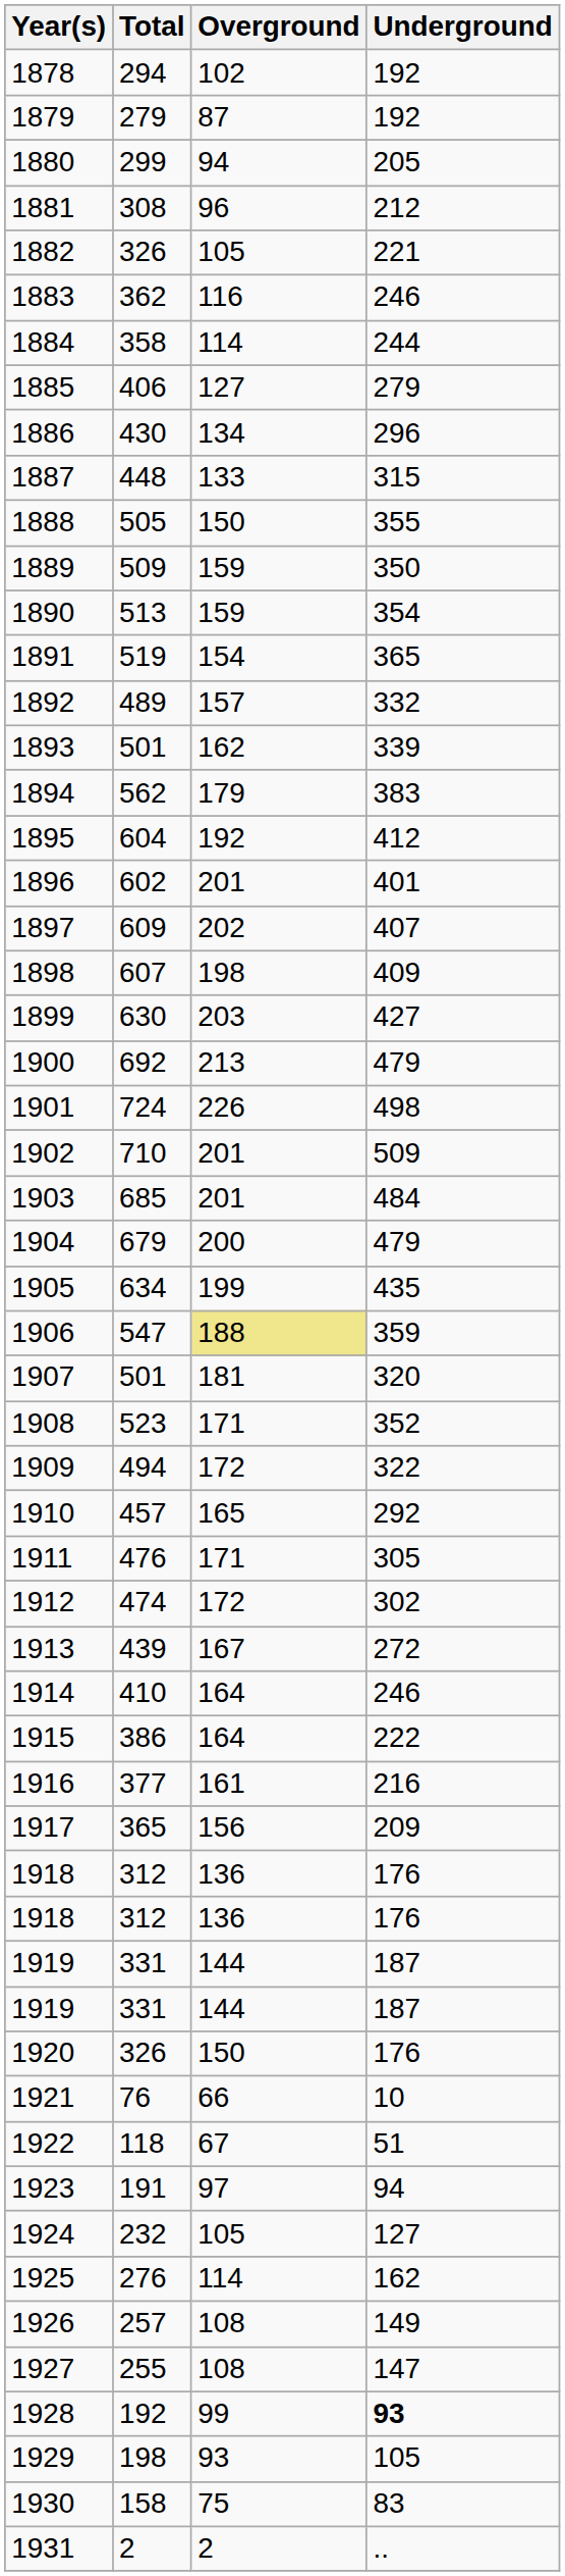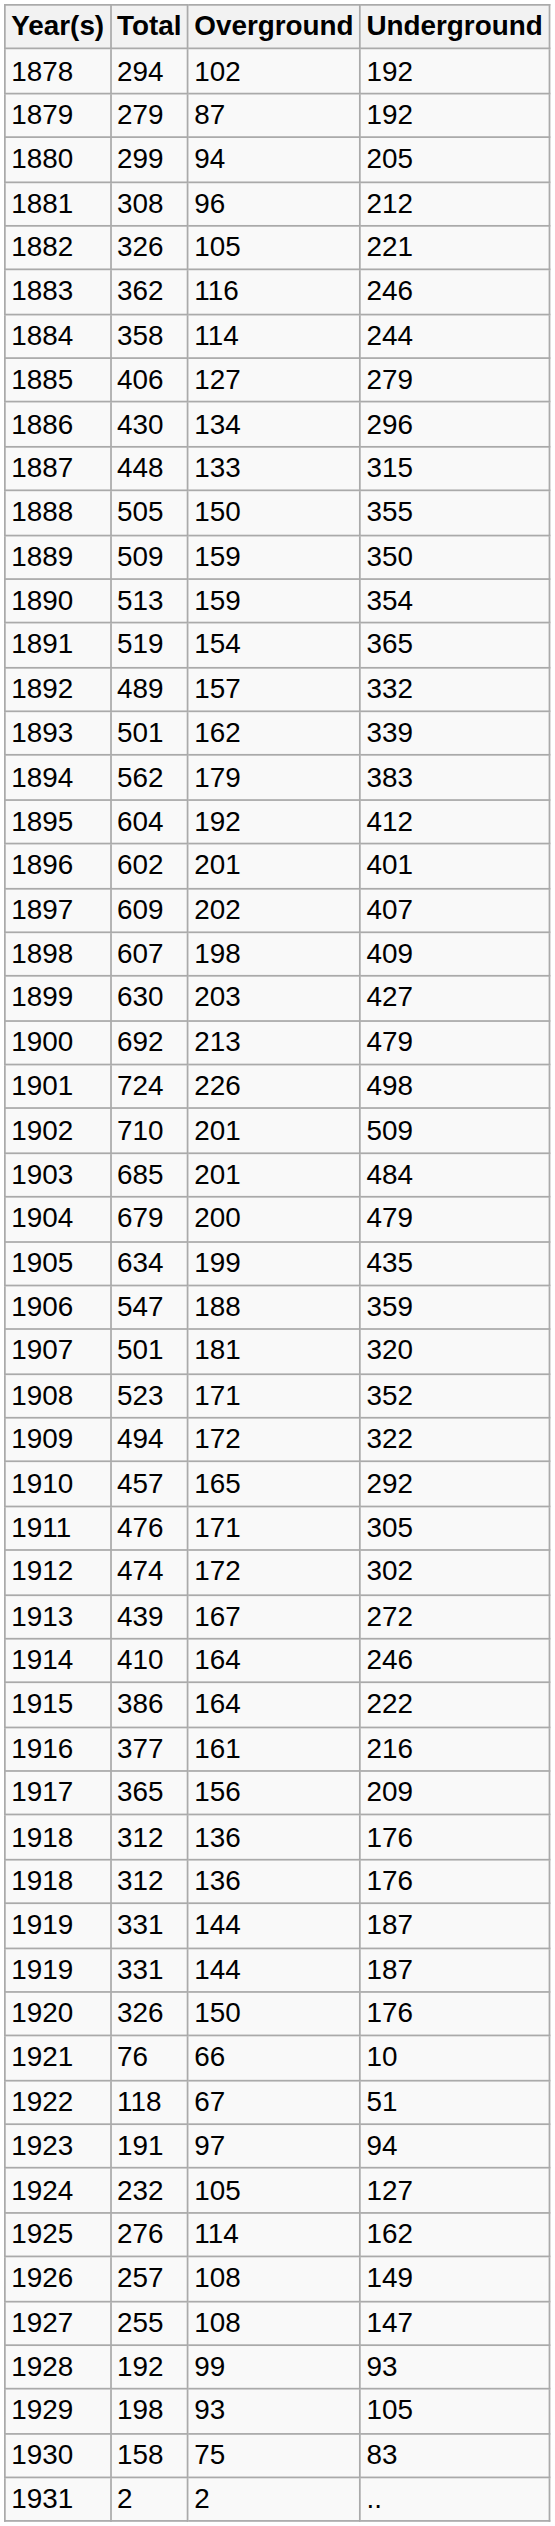1906 | Overground: khaki background -> no background
1928 | Underground: bold -> normal
